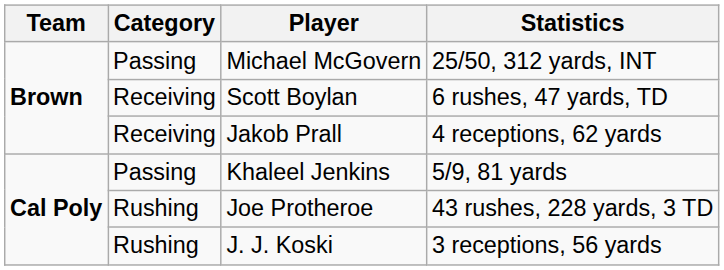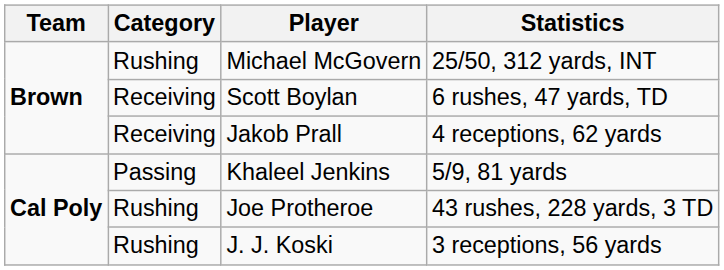Michael McGovern | Category: Passing -> Rushing
